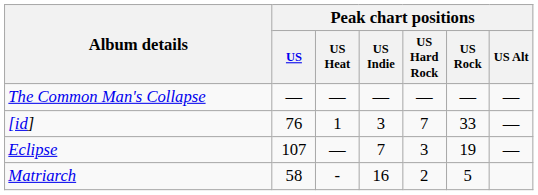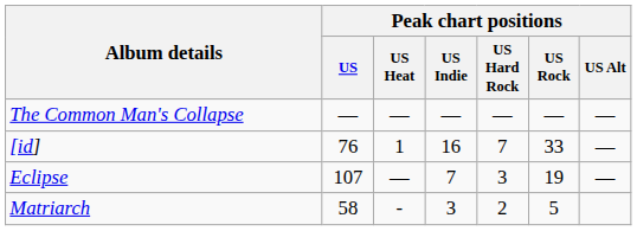[id] | Peak chart positions / US Indie: 3 -> 16
Matriarch | Peak chart positions / US Indie: 16 -> 3
